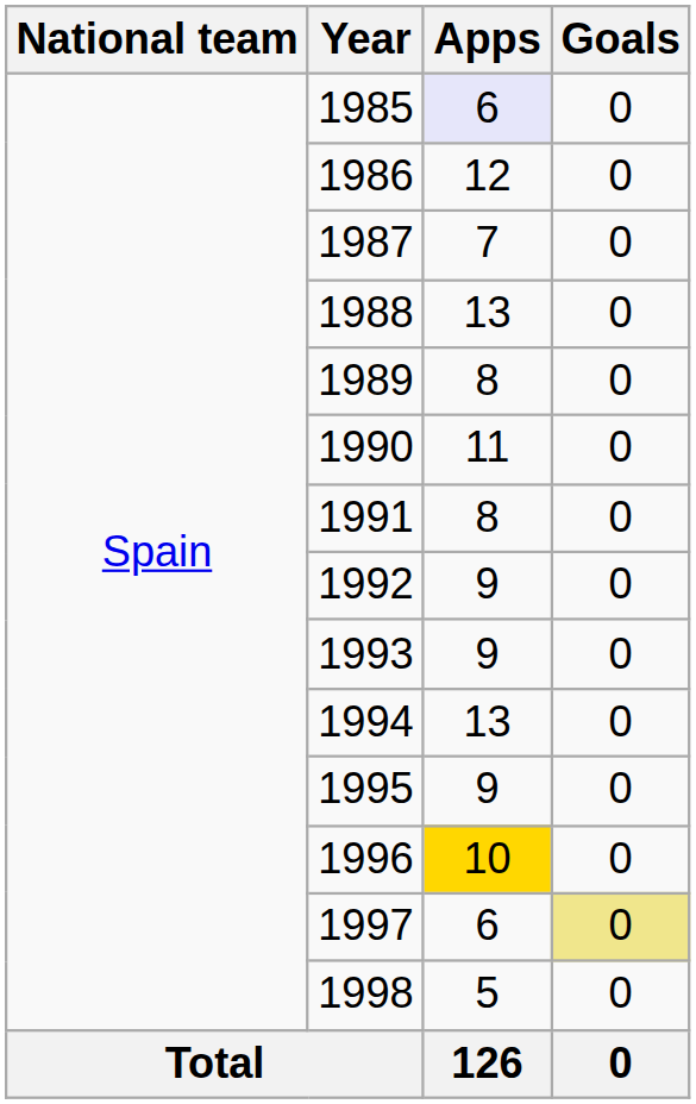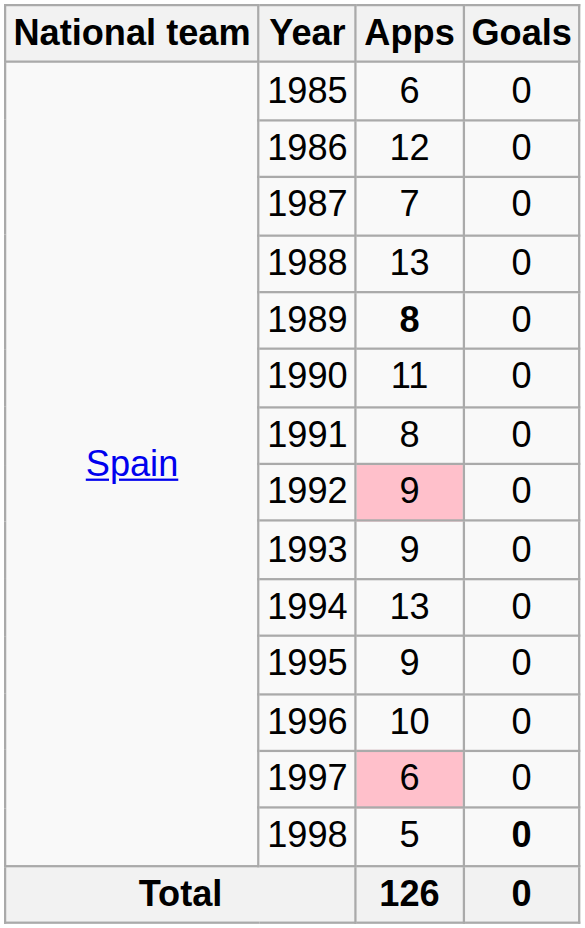1985 | Apps: lavender background -> no background
1989 | Apps: normal -> bold
1992 | Apps: no background -> pink background
1996 | Apps: gold background -> no background
1997 | Apps: no background -> pink background
1997 | Goals: khaki background -> no background
1998 | Goals: normal -> bold
